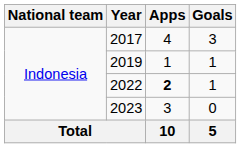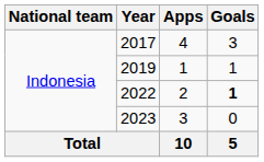2022 | Apps: bold -> normal
2022 | Goals: normal -> bold
